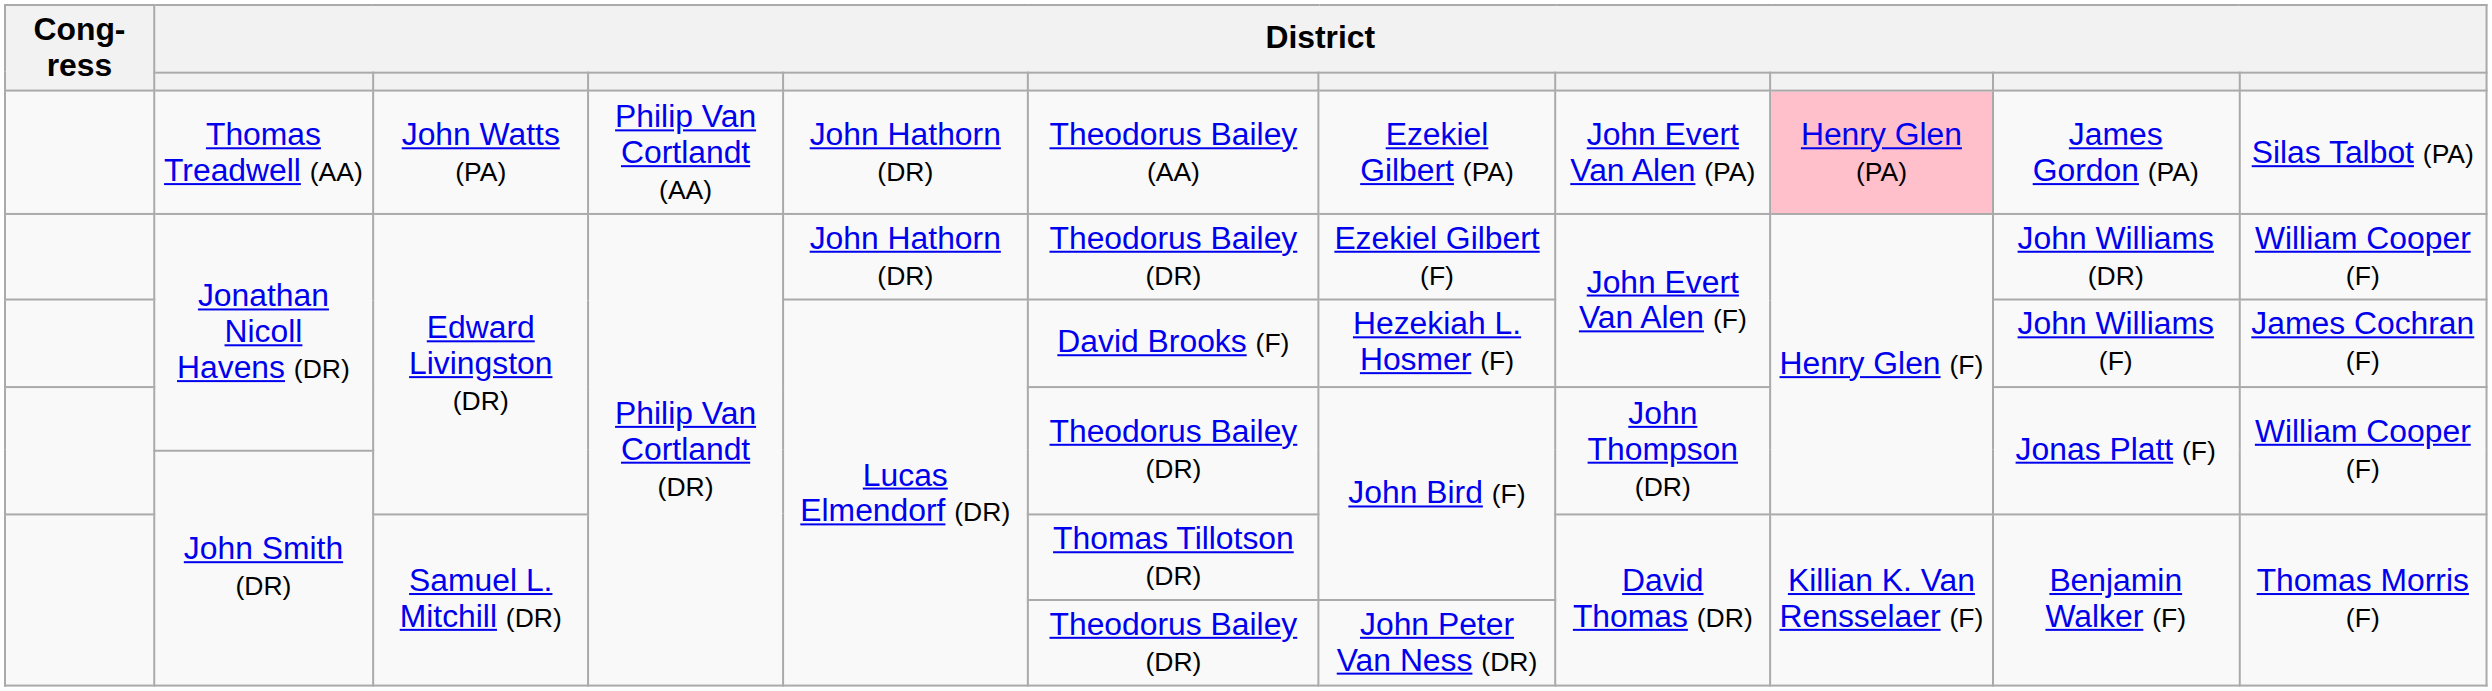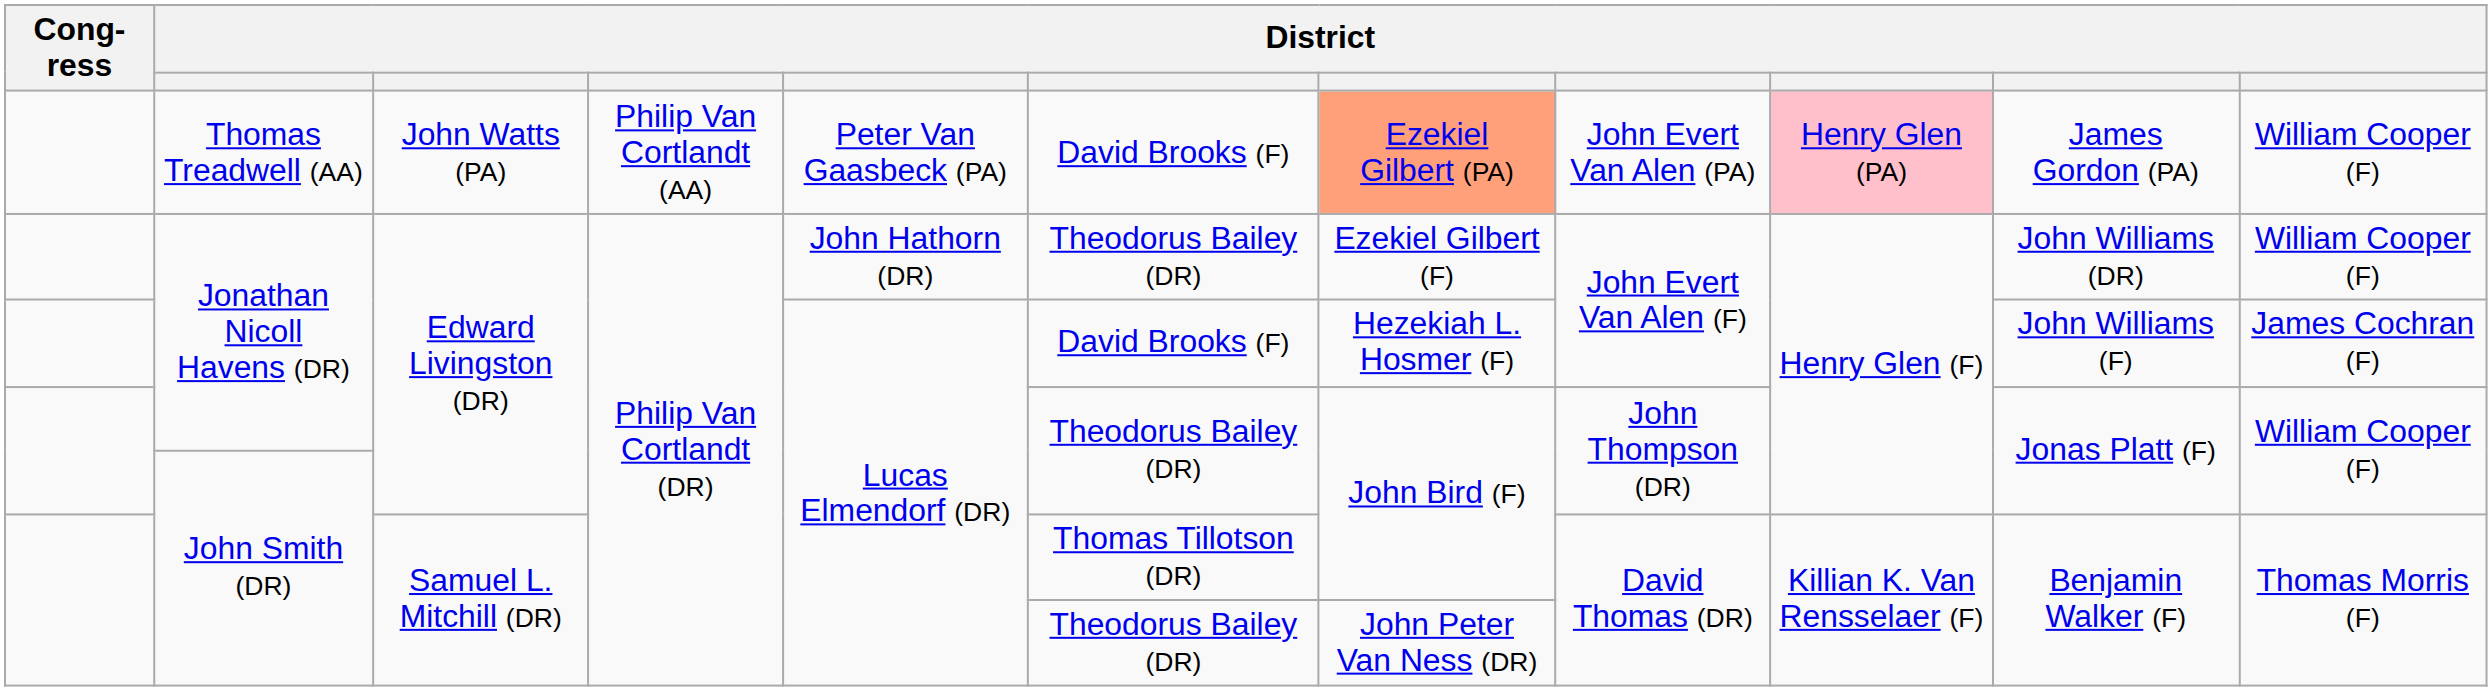Thomas Treadwell (AA) | column 5: John Hathorn (DR) -> Peter Van Gaasbeck (PA)
Thomas Treadwell (AA) | column 6: Theodorus Bailey (AA) -> David Brooks (F)
Thomas Treadwell (AA) | column 7: no background -> lightsalmon background
Thomas Treadwell (AA) | column 11: Silas Talbot (PA) -> William Cooper (F)
